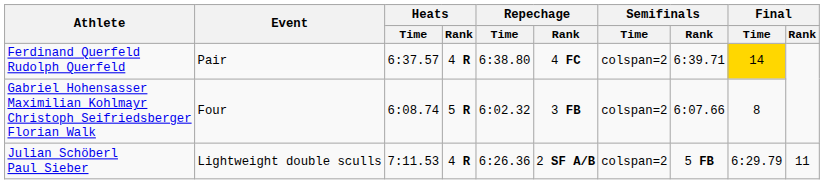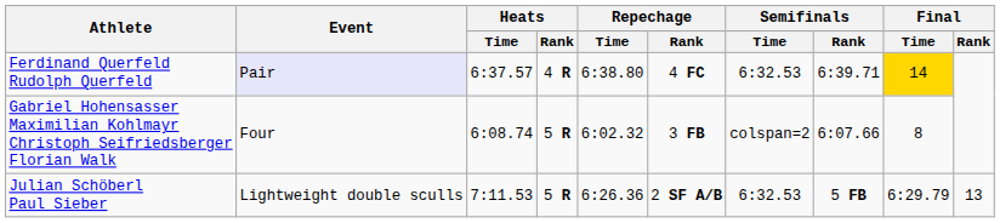Ferdinand Querfeld Rudolph Querfeld | Event: no background -> lavender background
Ferdinand Querfeld Rudolph Querfeld | Semifinals / Time: colspan=2 -> 6:32.53
Julian Schöberl Paul Sieber | Heats / Rank: 4 R -> 5 R
Julian Schöberl Paul Sieber | Semifinals / Time: colspan=2 -> 6:32.53
Julian Schöberl Paul Sieber | Final / Rank: 11 -> 13
